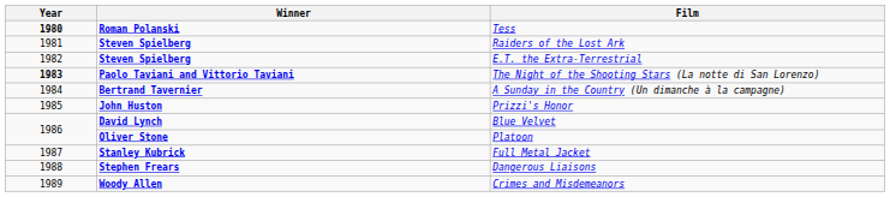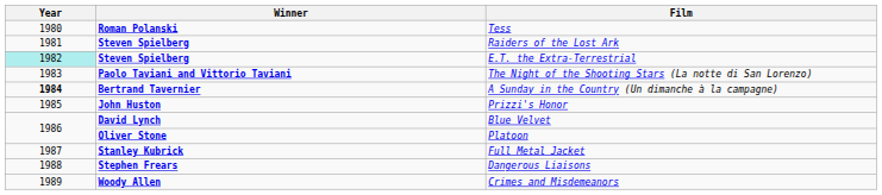Tess | Year: bold -> normal
E.T. the Extra-Terrestrial | Year: no background -> paleturquoise background
The Night of the Shooting Stars (La notte di San Lorenzo) | Year: bold -> normal
A Sunday in the Country (Un dimanche à la campagne) | Year: normal -> bold
